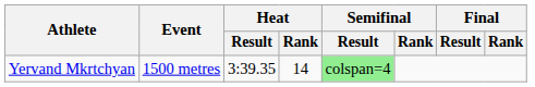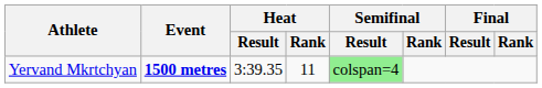Yervand Mkrtchyan | Event: normal -> bold
Yervand Mkrtchyan | Heat / Rank: 14 -> 11
